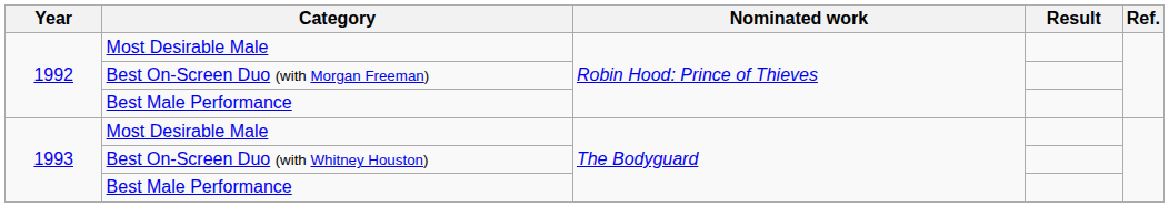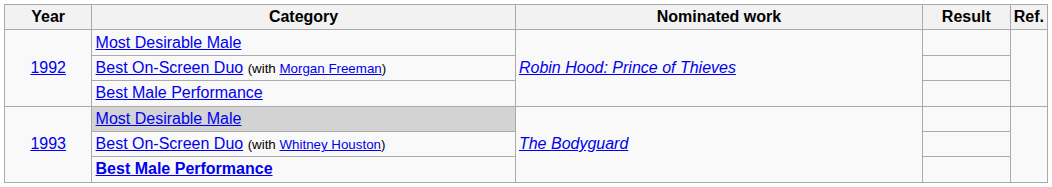1993 / Most Desirable Male | Category: no background -> lightgrey background
1993 / Best Male Performance | Category: normal -> bold
